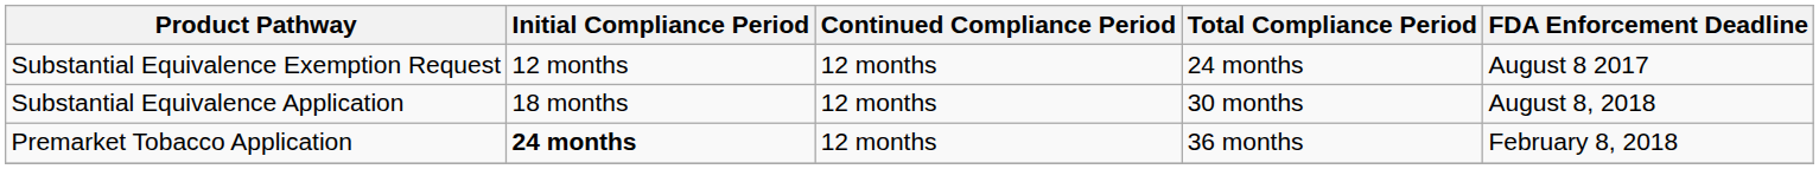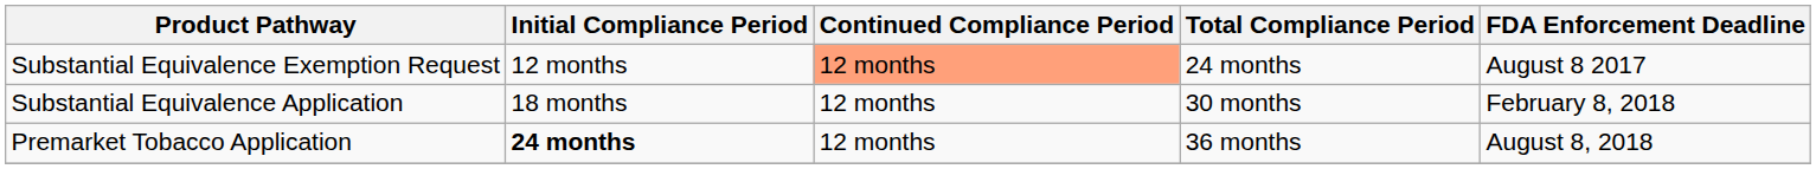Substantial Equivalence Exemption Request | Continued Compliance Period: no background -> lightsalmon background
Substantial Equivalence Application | FDA Enforcement Deadline: August 8, 2018 -> February 8, 2018
Premarket Tobacco Application | FDA Enforcement Deadline: February 8, 2018 -> August 8, 2018
